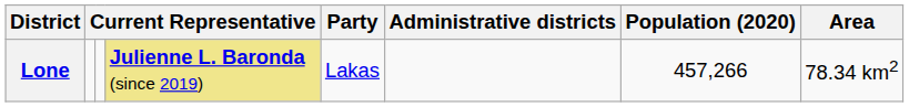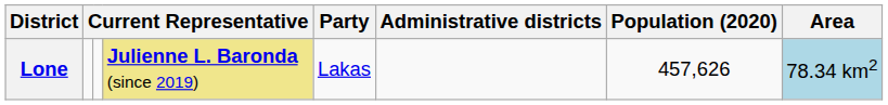Lone | Population (2020): 457,266 -> 457,626
Lone | Area: no background -> lightblue background
